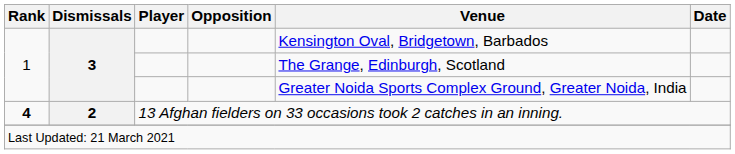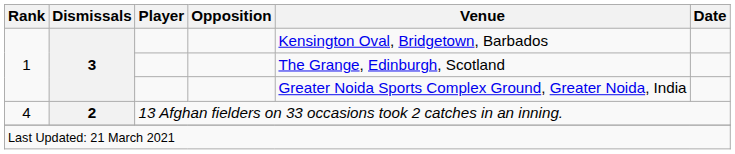4 | Rank: bold -> normal
